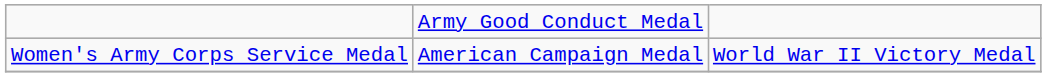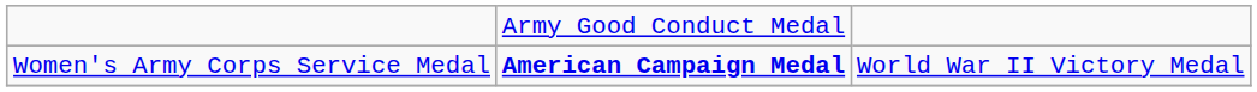Women's Army Corps Service Medal | column 2: normal -> bold
